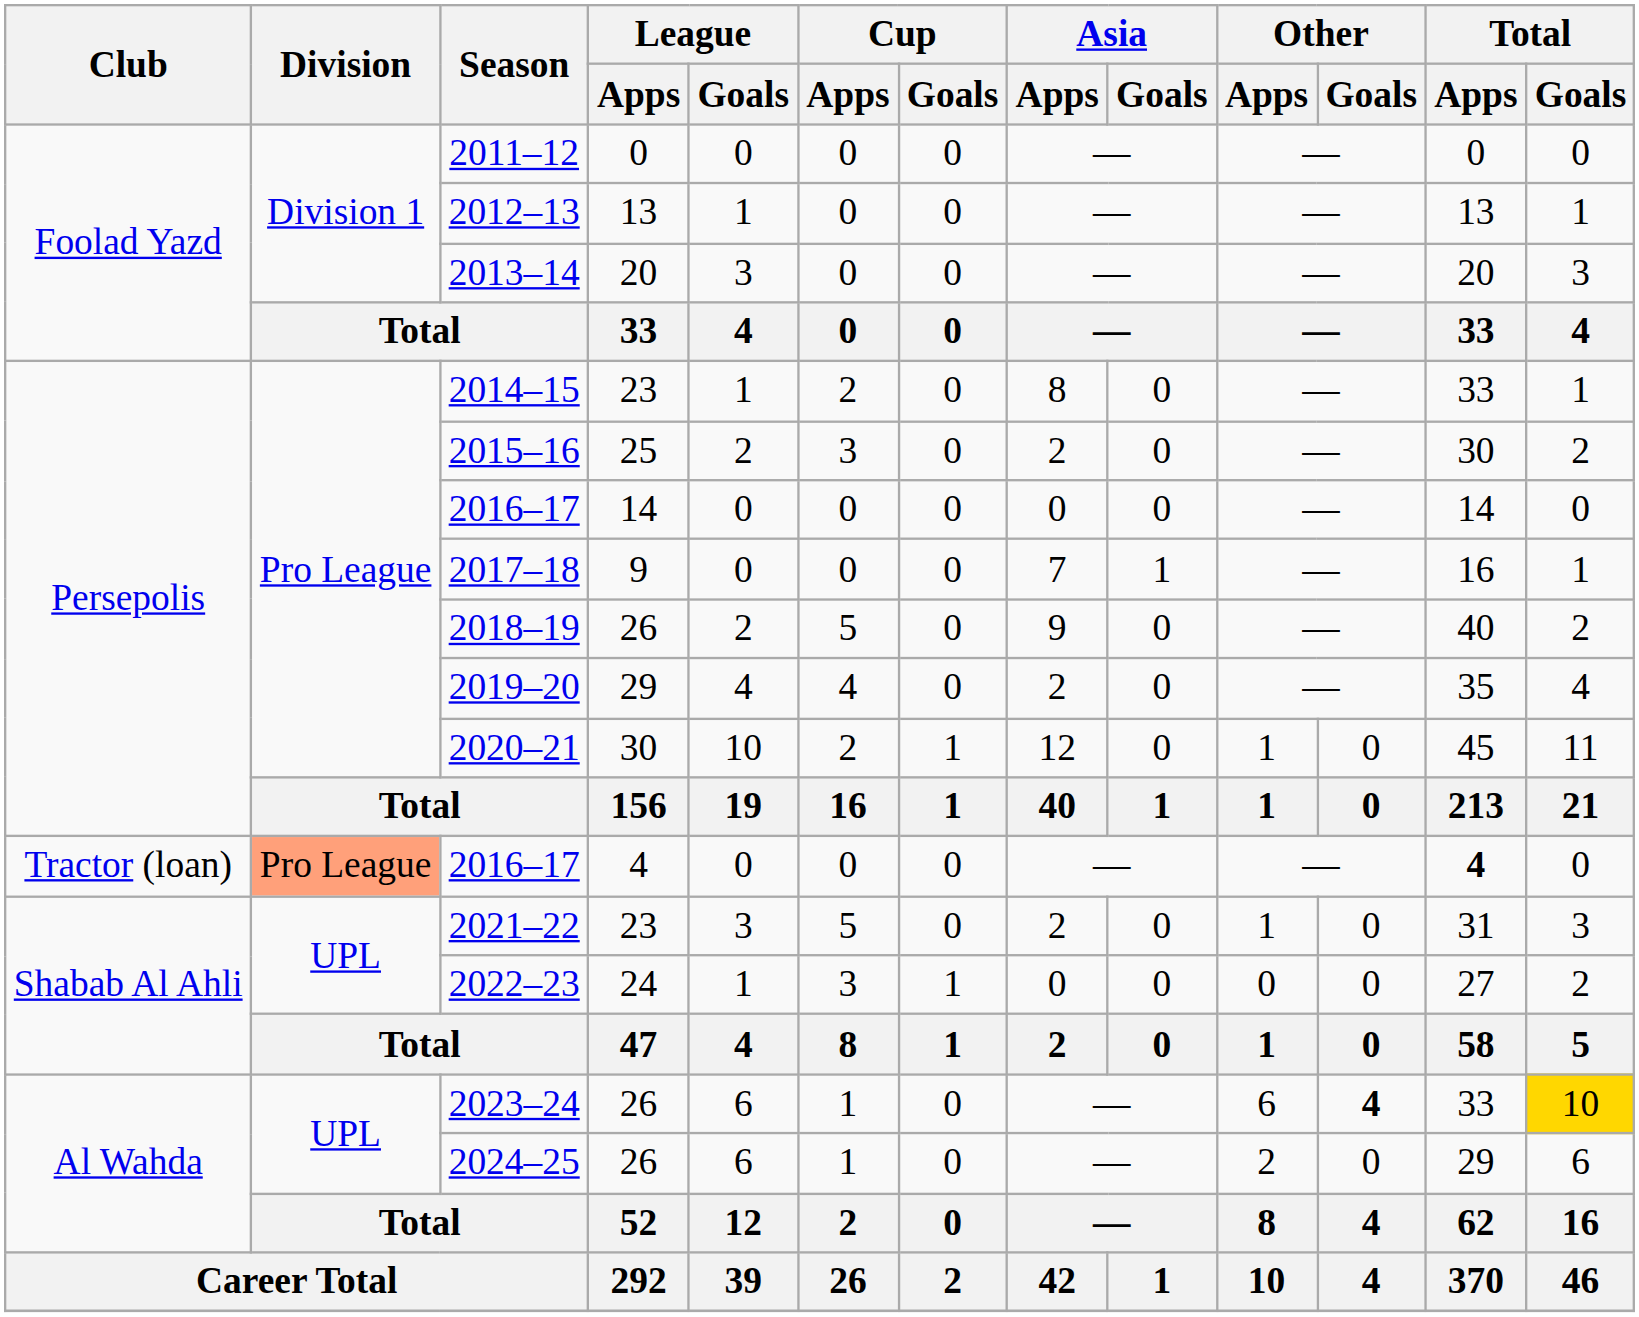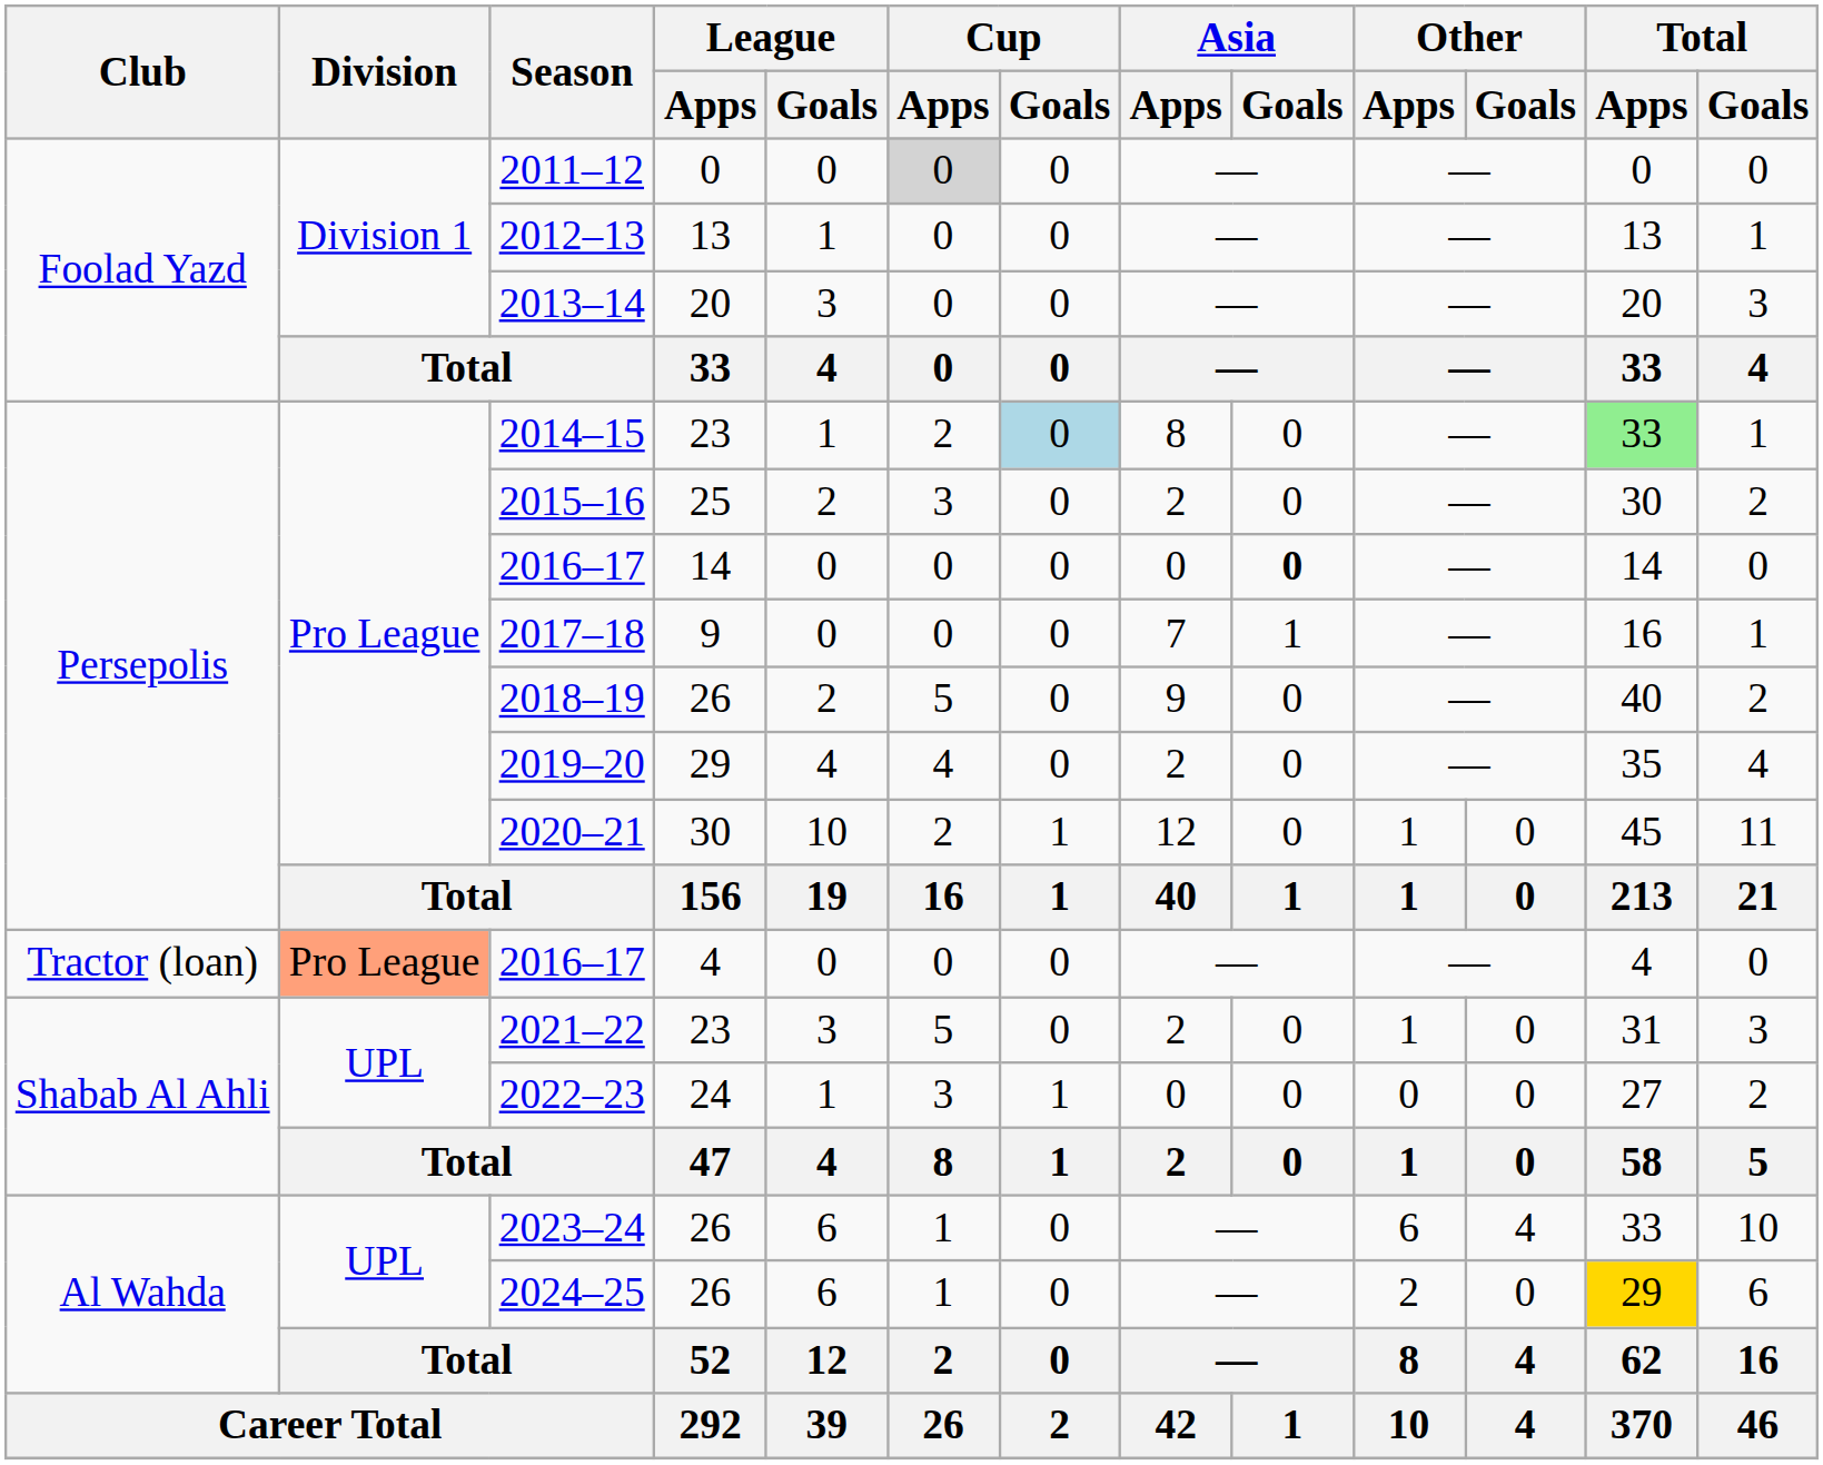2011–12 | Cup / Apps: no background -> lightgrey background
2014–15 | Cup / Goals: no background -> lightblue background
2014–15 | Total / Apps: no background -> lightgreen background
2016–17 / 14 | Asia / Goals: normal -> bold
2016–17 / 4 | Total / Apps: bold -> normal
2023–24 | Other / Goals: bold -> normal
2023–24 | Total / Goals: gold background -> no background
2024–25 | Total / Apps: no background -> gold background
